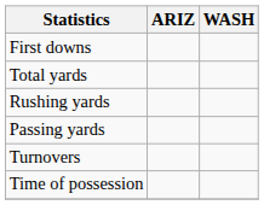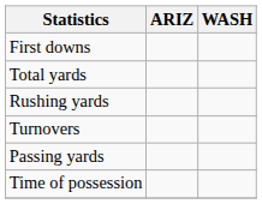rows swapped: Passing yards <-> Turnovers
